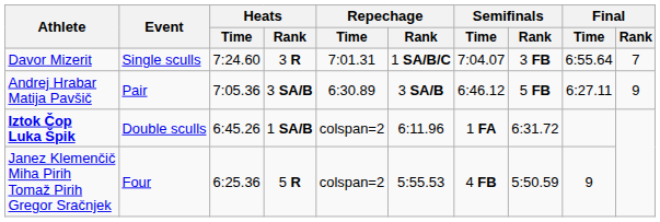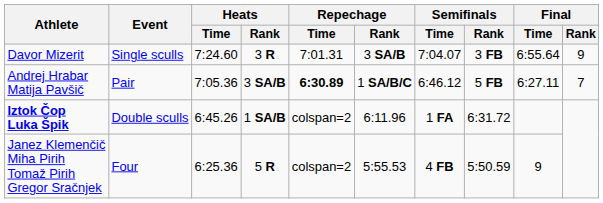Davor Mizerit | Repechage / Rank: 1 SA/B/C -> 3 SA/B
Davor Mizerit | Final / Rank: 7 -> 9
Andrej Hrabar Matija Pavšič | Repechage / Time: normal -> bold
Andrej Hrabar Matija Pavšič | Repechage / Rank: 3 SA/B -> 1 SA/B/C
Andrej Hrabar Matija Pavšič | Final / Rank: 9 -> 7
